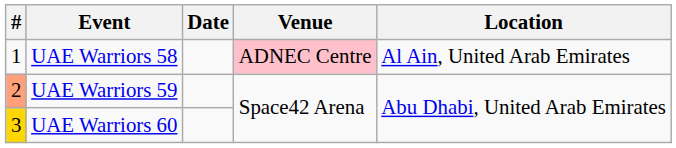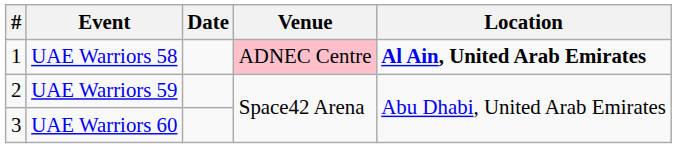UAE Warriors 58 | Location: normal -> bold
UAE Warriors 59 | #: lightsalmon background -> no background
UAE Warriors 60 | #: gold background -> no background
